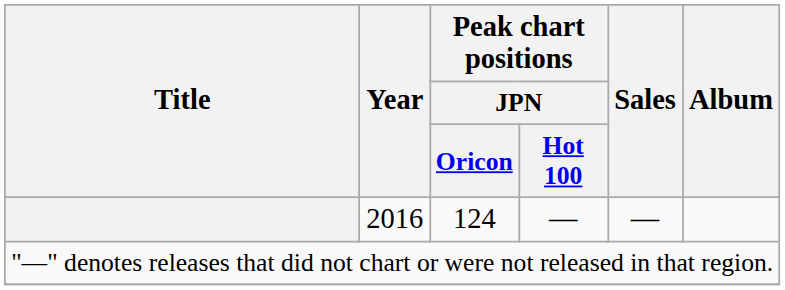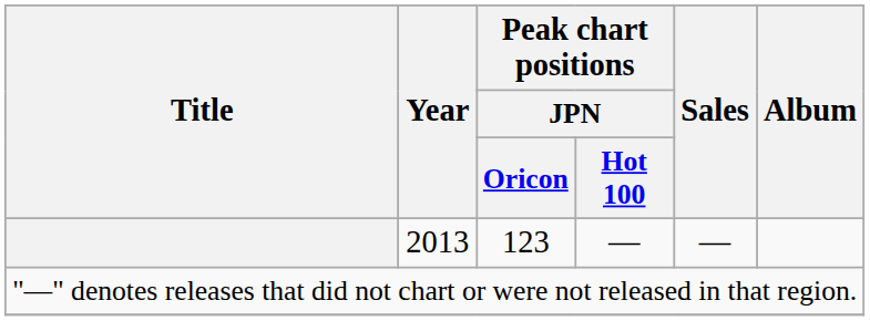row 4 | Year: 2016 -> 2013
row 4 | Peak chart positions / JPN / Oricon: 124 -> 123
